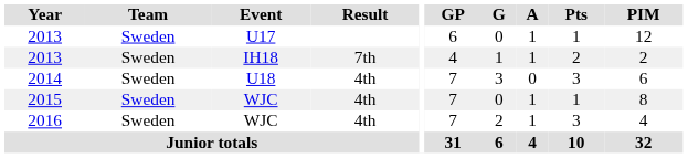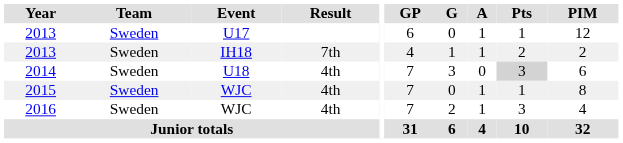2014 | Pts: no background -> lightgrey background
